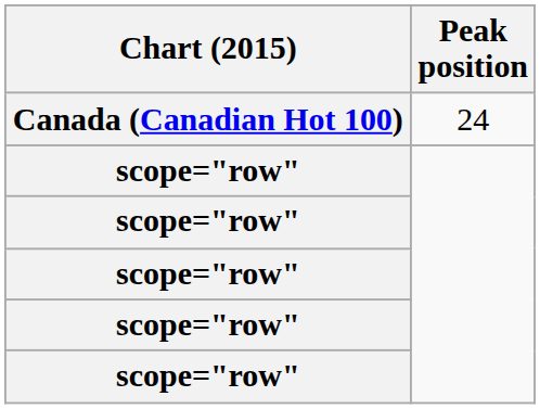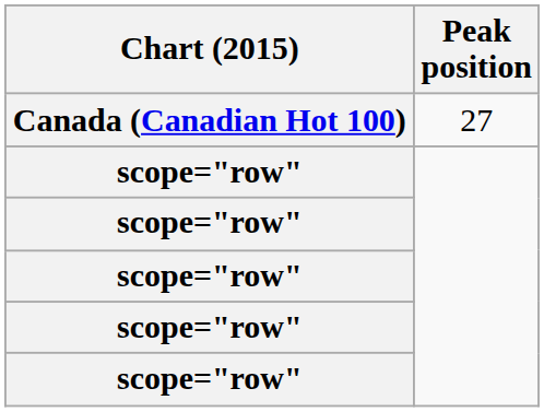Canada (Canadian Hot 100) | Peak position: 24 -> 27
